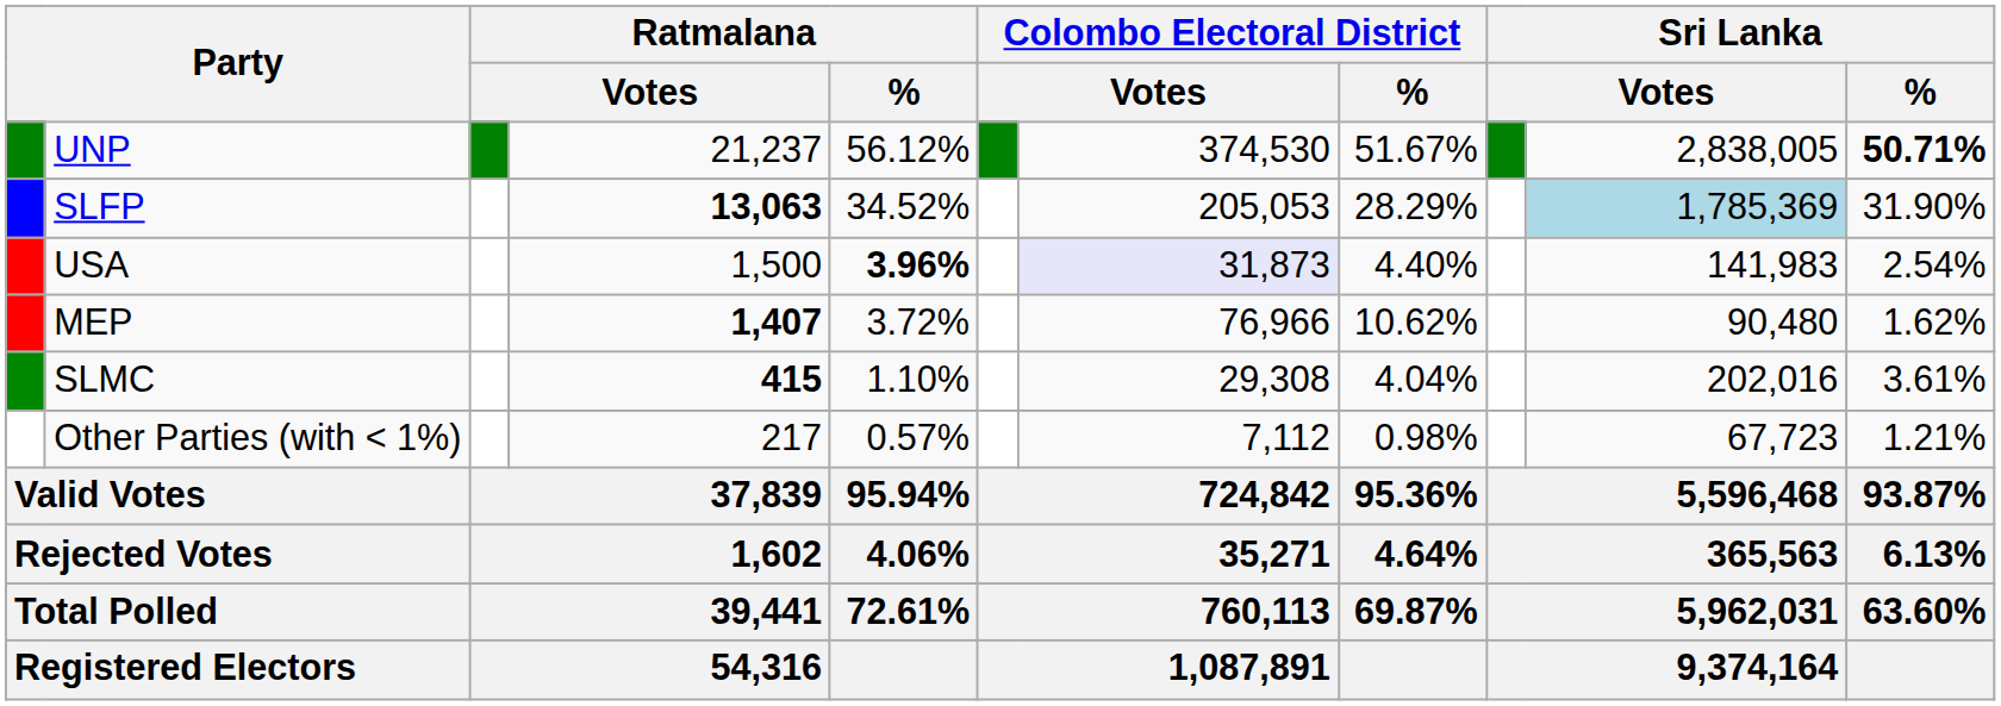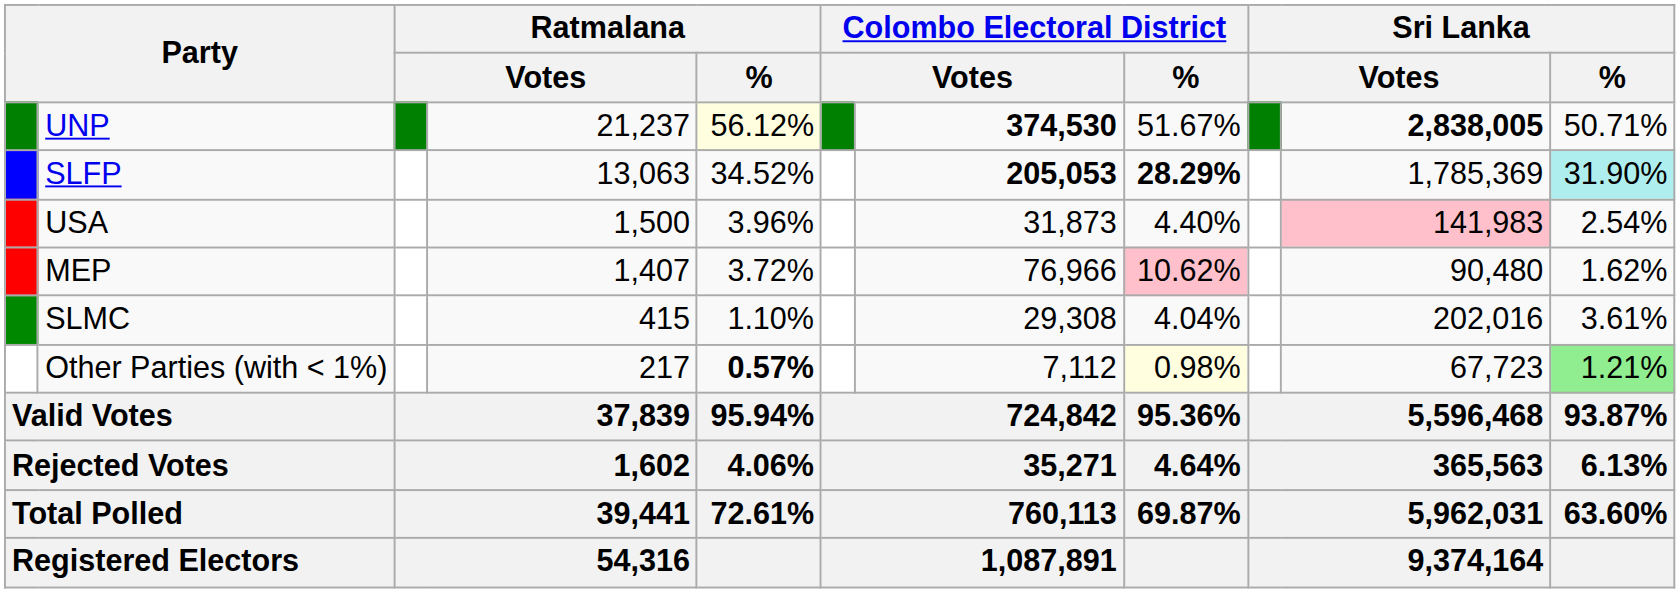UNP | Ratmalana / %: no background -> lightyellow background
UNP | column 7: normal -> bold
UNP | column 10: normal -> bold
UNP | Sri Lanka / %: bold -> normal
SLFP | column 4: bold -> normal
SLFP | column 7: normal -> bold
SLFP | Colombo Electoral District / %: normal -> bold
SLFP | column 10: lightblue background -> no background
SLFP | Sri Lanka / %: no background -> paleturquoise background
USA | Ratmalana / %: bold -> normal
USA | column 7: lavender background -> no background
USA | column 10: no background -> pink background
MEP | column 4: bold -> normal
MEP | Colombo Electoral District / %: no background -> pink background
SLMC | column 4: bold -> normal
Other Parties (with < 1%) | Ratmalana / %: normal -> bold
Other Parties (with < 1%) | Colombo Electoral District / %: no background -> lightyellow background
Other Parties (with < 1%) | Sri Lanka / %: no background -> lightgreen background
